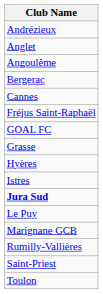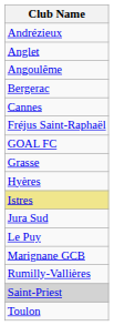row 11 | column 1: no background -> khaki background
row 12 | column 1: bold -> normal
row 16 | column 1: no background -> lightgrey background
